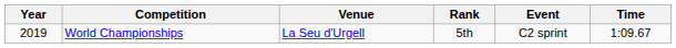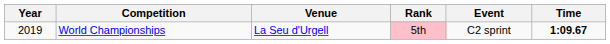World Championships | Rank: no background -> pink background
World Championships | Time: normal -> bold
